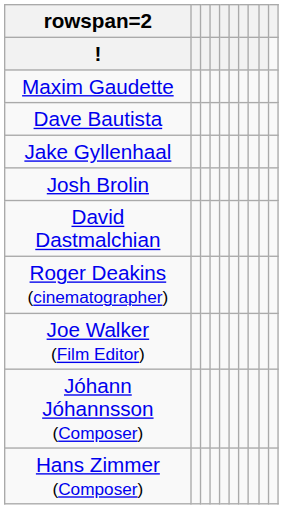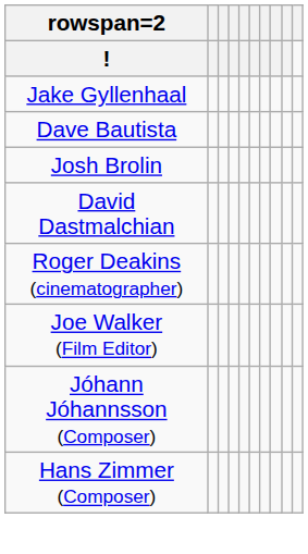- row: Maxim Gaudette
rows swapped: Dave Bautista <-> Jake Gyllenhaal
